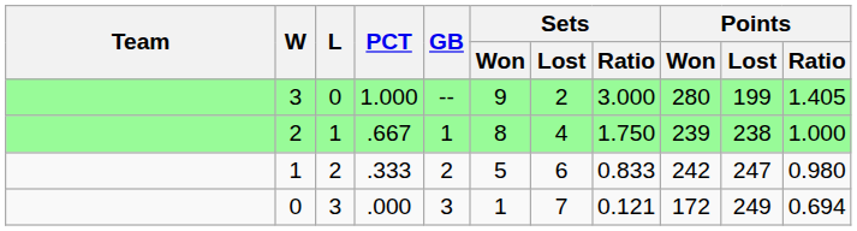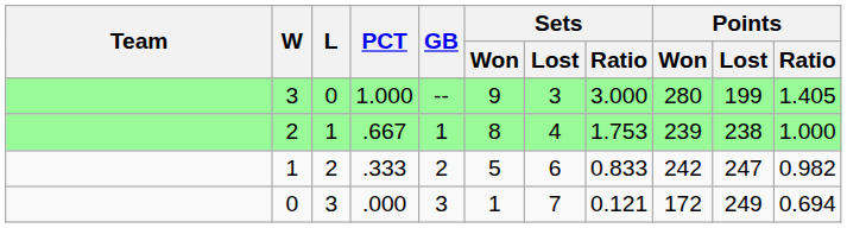row 3 | Sets / Lost: 2 -> 3
row 4 | Sets / Ratio: 1.750 -> 1.753
row 5 | Points / Ratio: 0.980 -> 0.982
